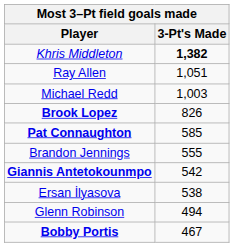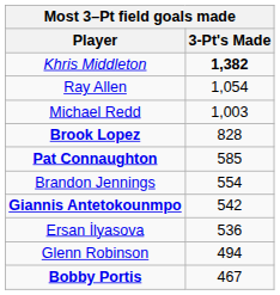Ray Allen | 3-Pt's Made: 1,051 -> 1,054
Brook Lopez | 3-Pt's Made: 826 -> 828
Brandon Jennings | 3-Pt's Made: 555 -> 554
Ersan İlyasova | 3-Pt's Made: 538 -> 536
